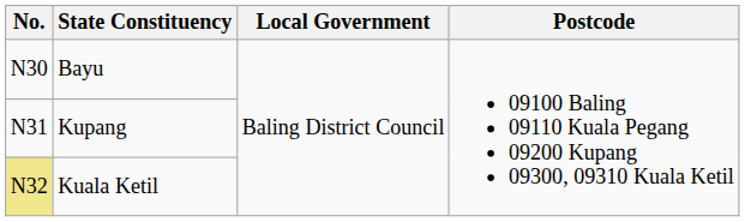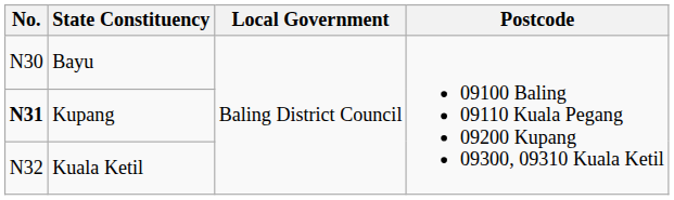Kupang | No.: normal -> bold
Kuala Ketil | No.: khaki background -> no background
